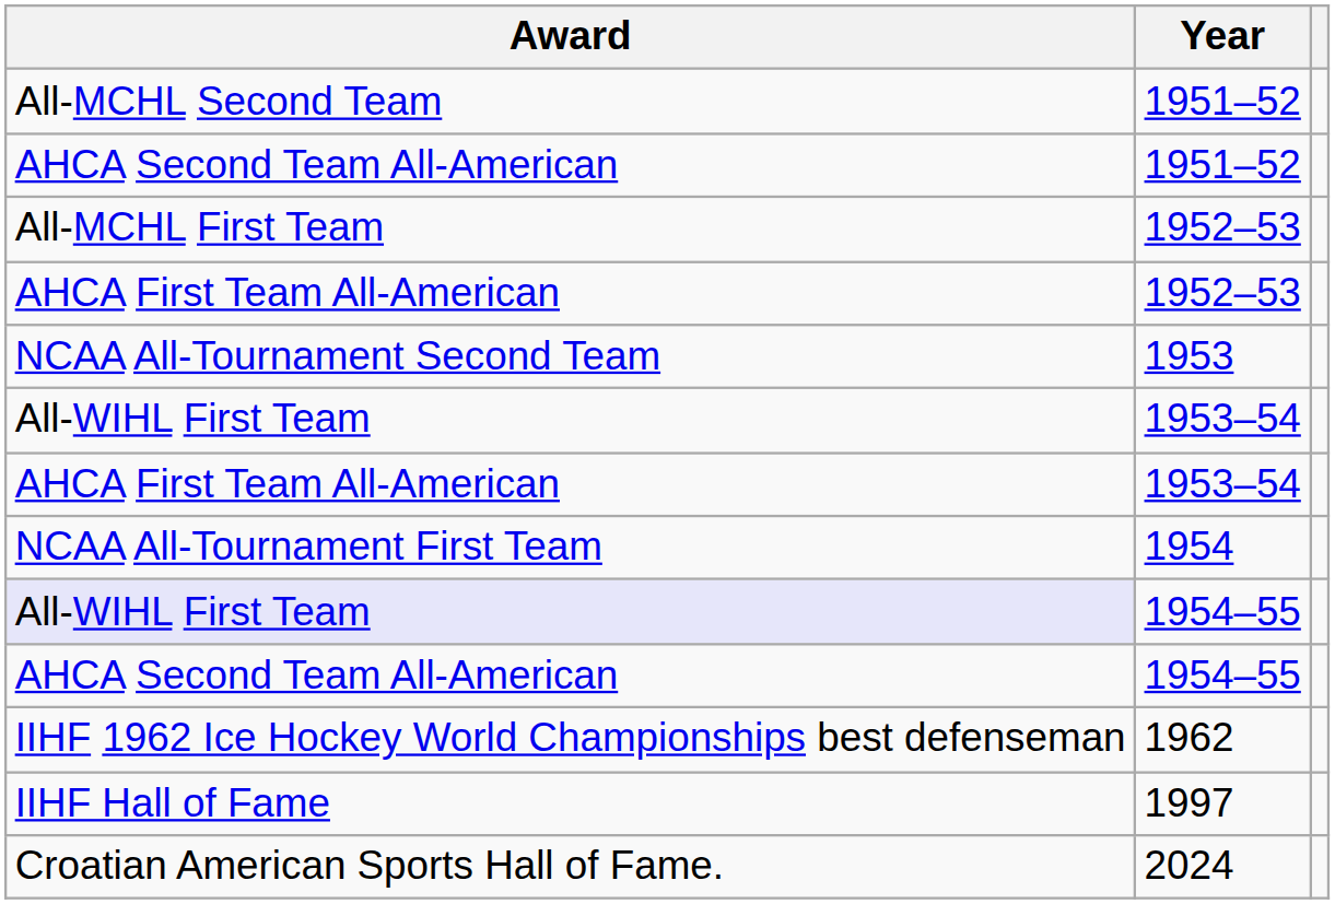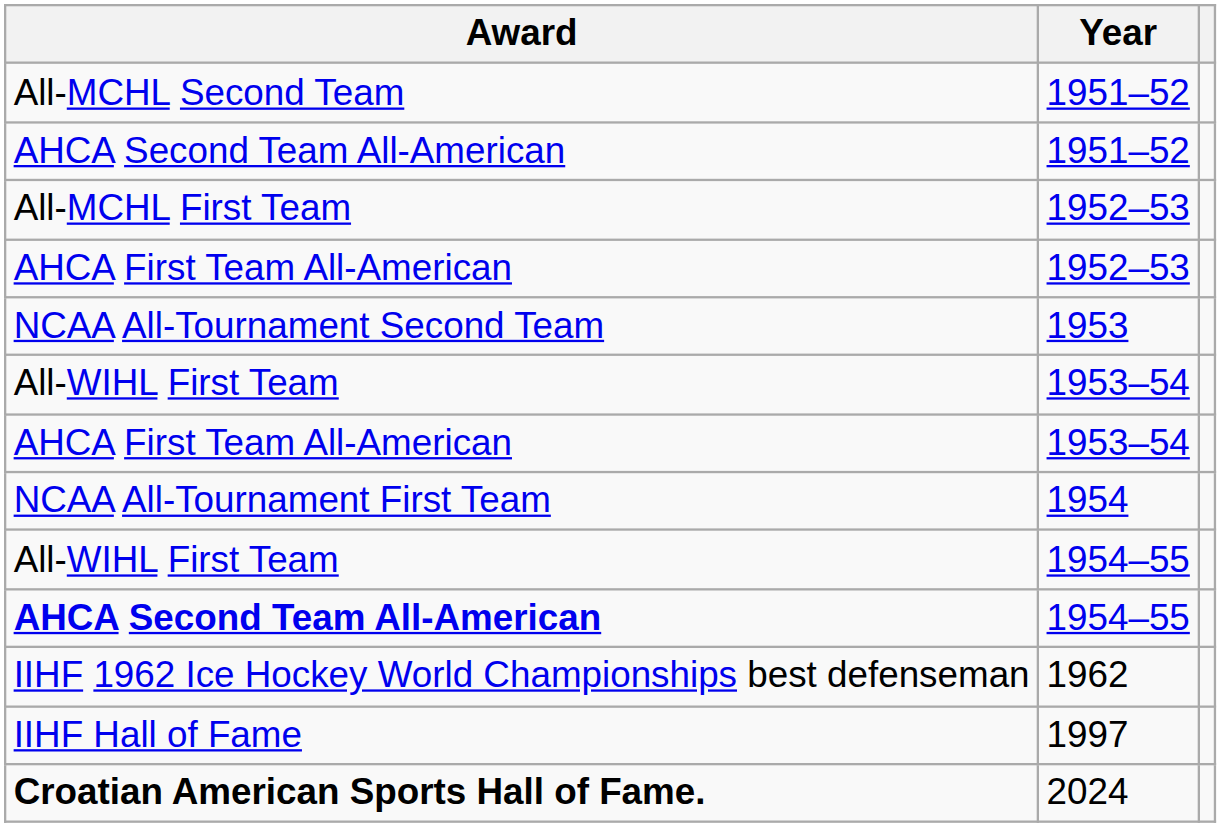All-WIHL First Team / 1954–55 | Award: lavender background -> no background
AHCA Second Team All-American / 1954–55 | Award: normal -> bold
Croatian American Sports Hall of Fame. | Award: normal -> bold
